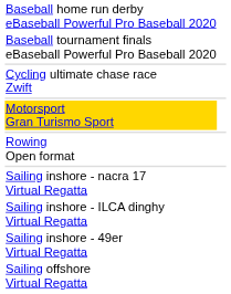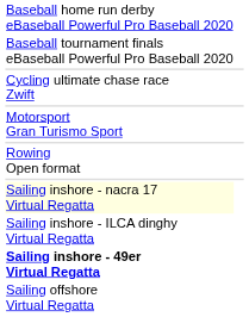Motorsport Gran Turismo Sport | column 1: gold background -> no background
Sailing inshore - nacra 17 Virtual Regatta | column 1: no background -> lightyellow background
Sailing inshore - 49er Virtual Regatta | column 1: normal -> bold
